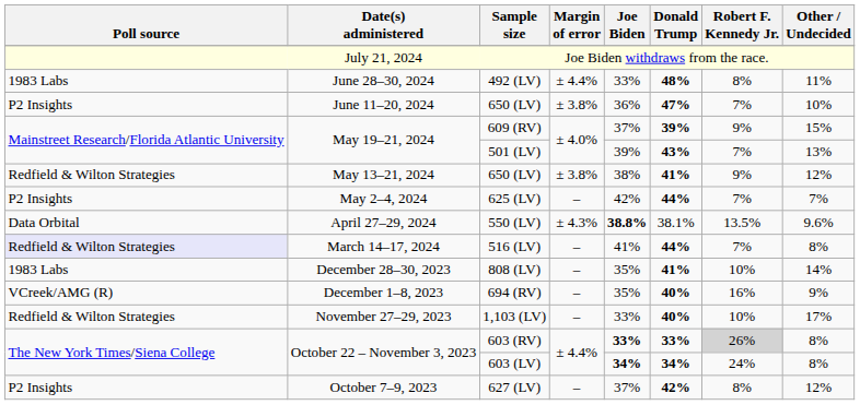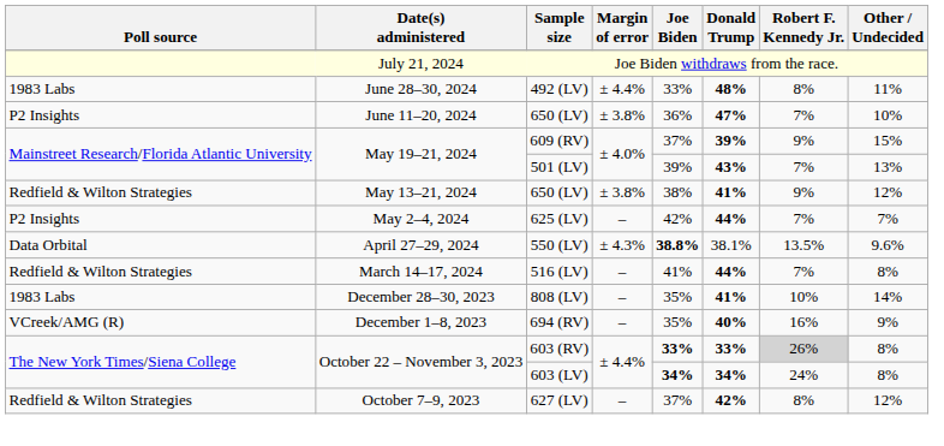516 (LV) | Poll source: lavender background -> no background
- row: Redfield & Wilton Strategies | November 27–29, 2023 | 1,103 (LV) | – | 33% | 40% | 10% | 17%
627 (LV) | Poll source: P2 Insights -> Redfield & Wilton Strategies
